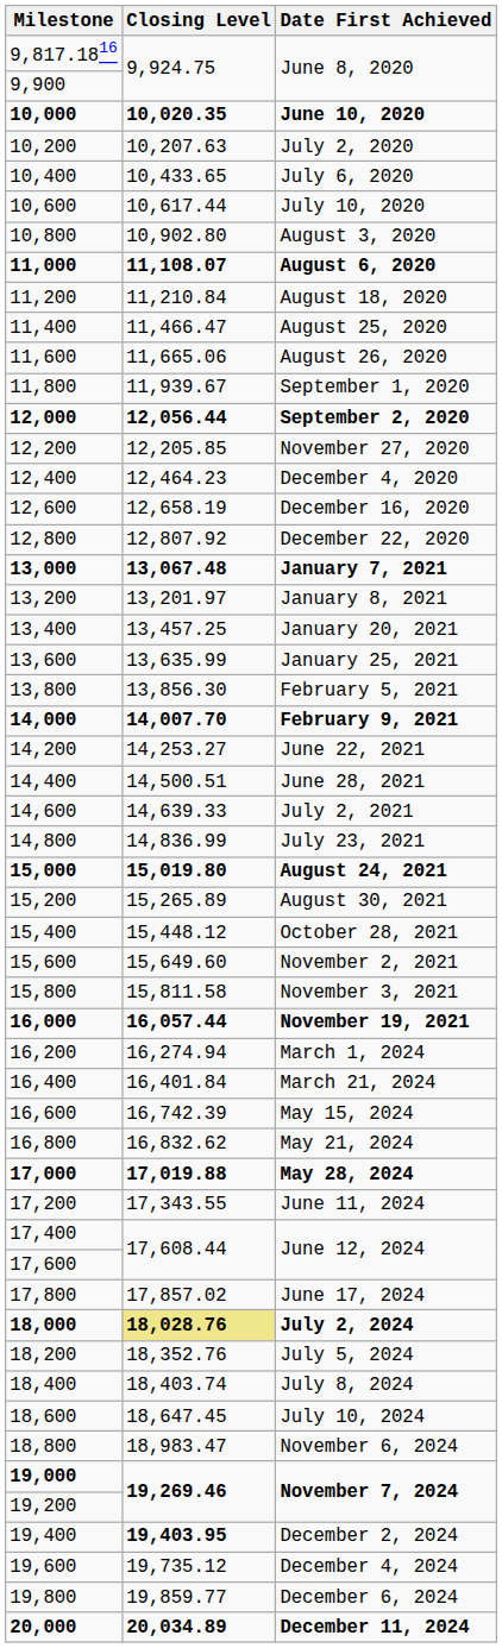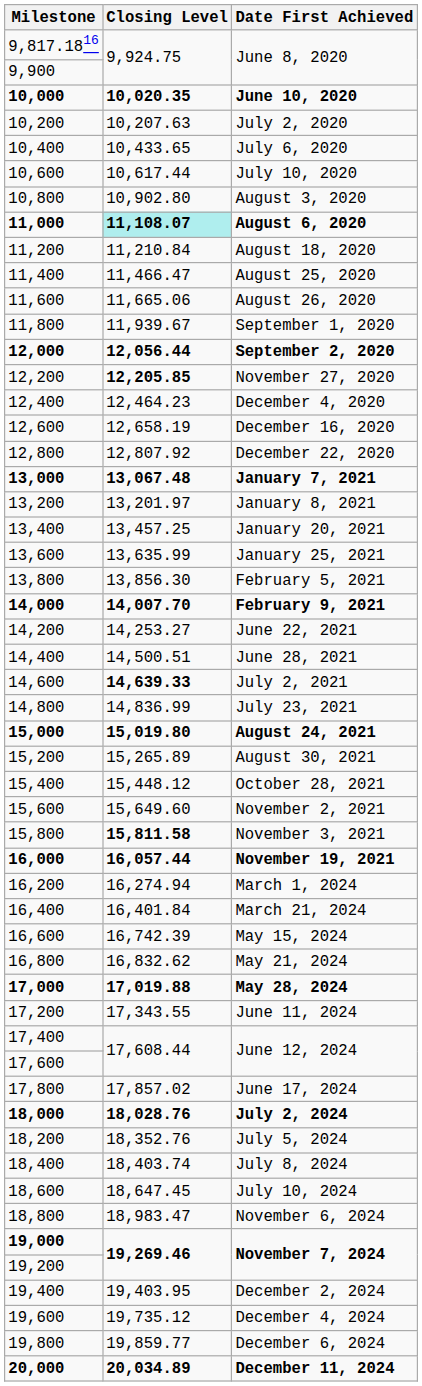August 6, 2020 | Closing Level: no background -> paleturquoise background
November 27, 2020 | Closing Level: normal -> bold
July 2, 2021 | Closing Level: normal -> bold
November 3, 2021 | Closing Level: normal -> bold
July 2, 2024 | Closing Level: khaki background -> no background
December 2, 2024 | Closing Level: bold -> normal
